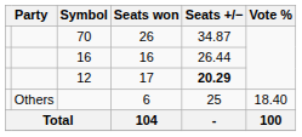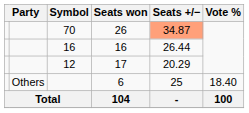70 | Seats +/−: no background -> lightsalmon background
12 | Seats +/−: bold -> normal
